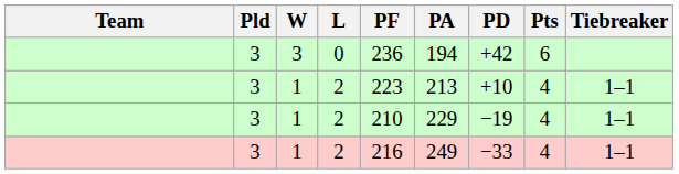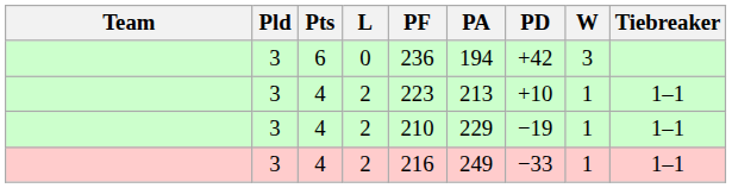columns swapped: W <-> Pts
